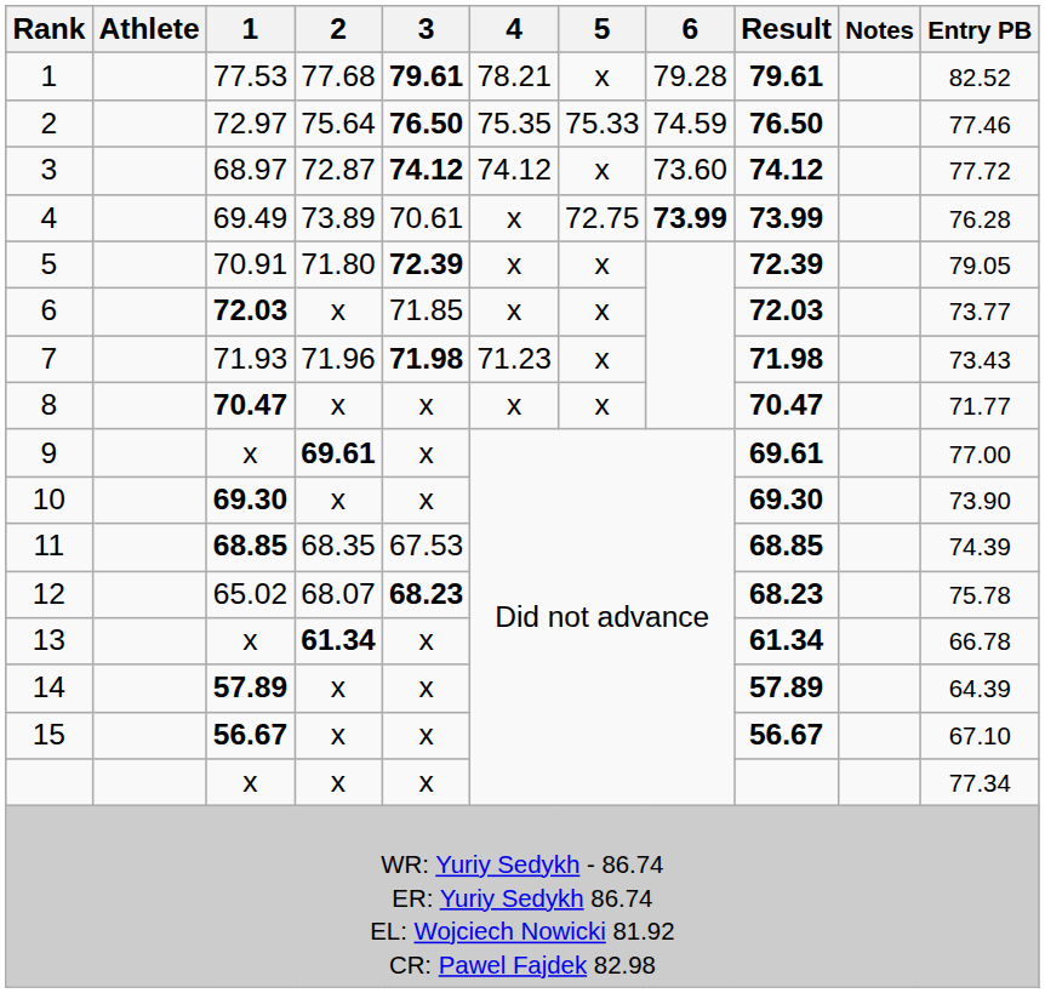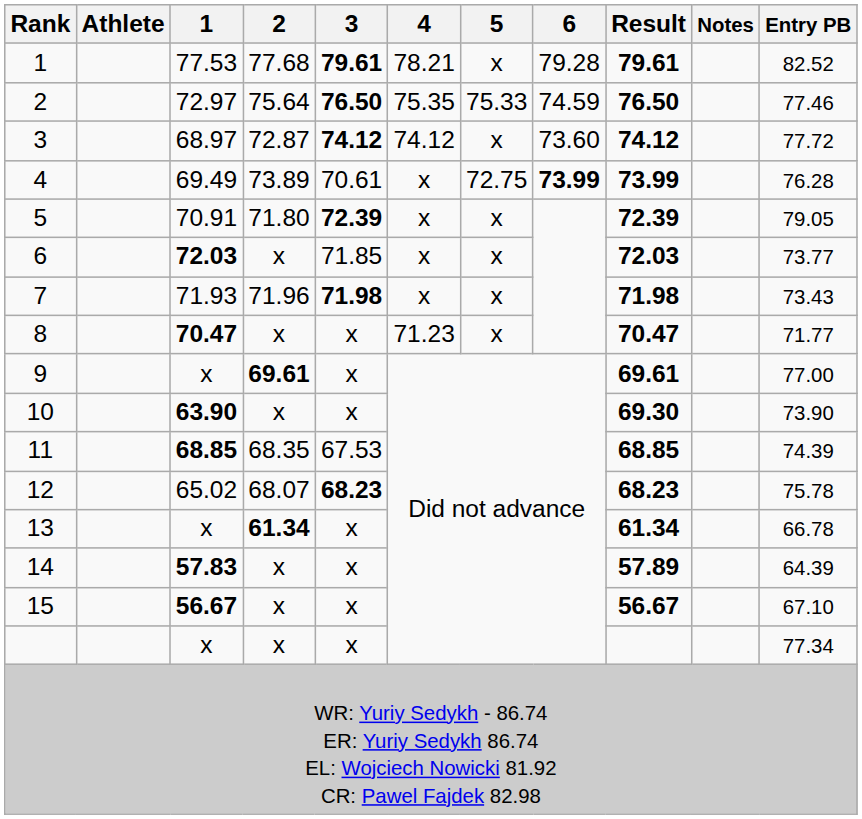7 | 4: 71.23 -> x
8 | 4: x -> 71.23
10 | 1: 69.30 -> 63.90
14 | 1: 57.89 -> 57.83
